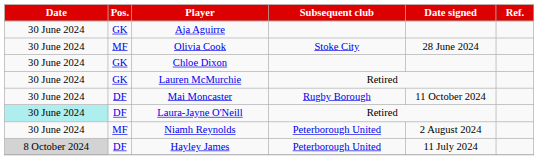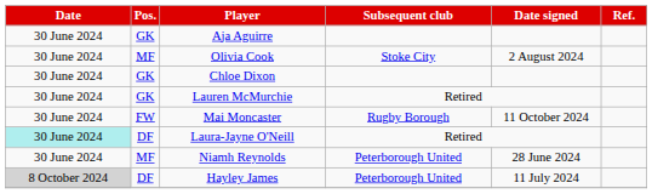Olivia Cook | Date signed: 28 June 2024 -> 2 August 2024
Mai Moncaster | Pos.: DF -> FW
Niamh Reynolds | Date signed: 2 August 2024 -> 28 June 2024
